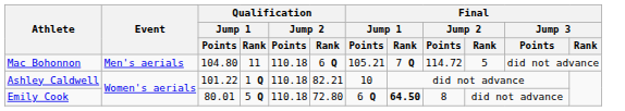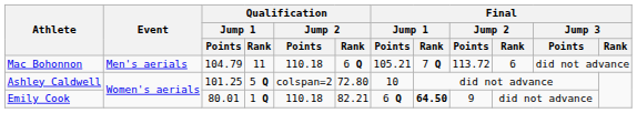Mac Bohonnon | Qualification / Jump 1 / Points: 104.80 -> 104.79
Mac Bohonnon | Final / Jump 2 / Points: 114.72 -> 113.72
Mac Bohonnon | Final / Jump 2 / Rank: 5 -> 6
Ashley Caldwell | Qualification / Jump 1 / Points: 101.22 -> 101.25
Ashley Caldwell | Qualification / Jump 1 / Rank: 1 Q -> 5 Q
Ashley Caldwell | Qualification / Jump 2 / Points: 110.18 -> colspan=2
Ashley Caldwell | Qualification / Jump 2 / Rank: 82.21 -> 72.80
Emily Cook | Qualification / Jump 1 / Rank: 5 Q -> 1 Q
Emily Cook | Qualification / Jump 2 / Rank: 72.80 -> 82.21
Emily Cook | Final / Jump 2 / Points: 8 -> 9
